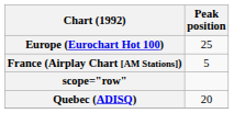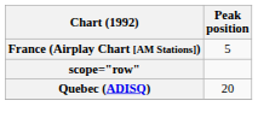- row: Europe (Eurochart Hot 100) | 25
